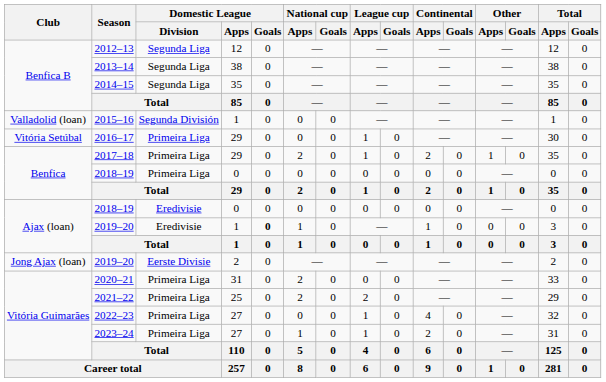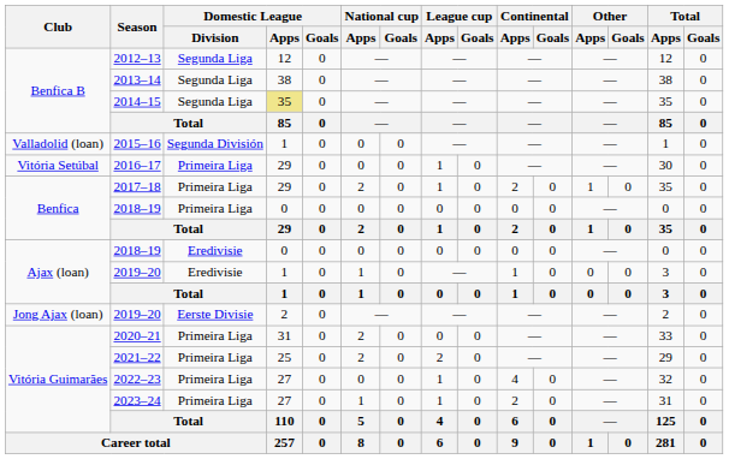2014–15 | Domestic League / Apps: no background -> khaki background
Ajax (loan) / 2019–20 | Domestic League / Goals: bold -> normal
